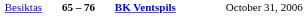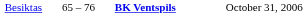Besiktas | column 2: bold -> normal
